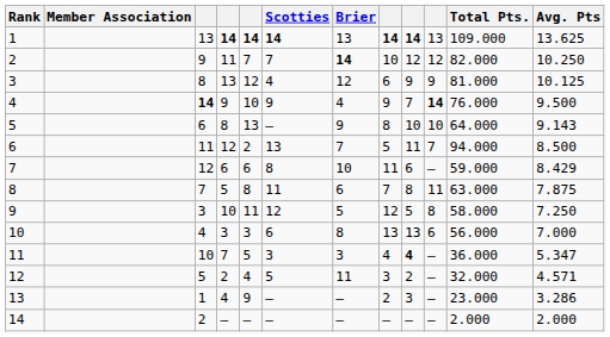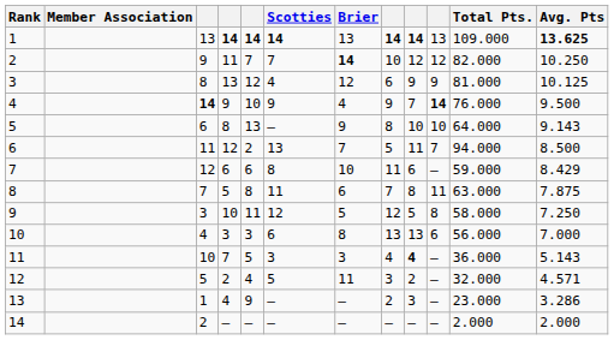row 2 | Avg. Pts: normal -> bold
row 12 | Avg. Pts: 5.347 -> 5.143
